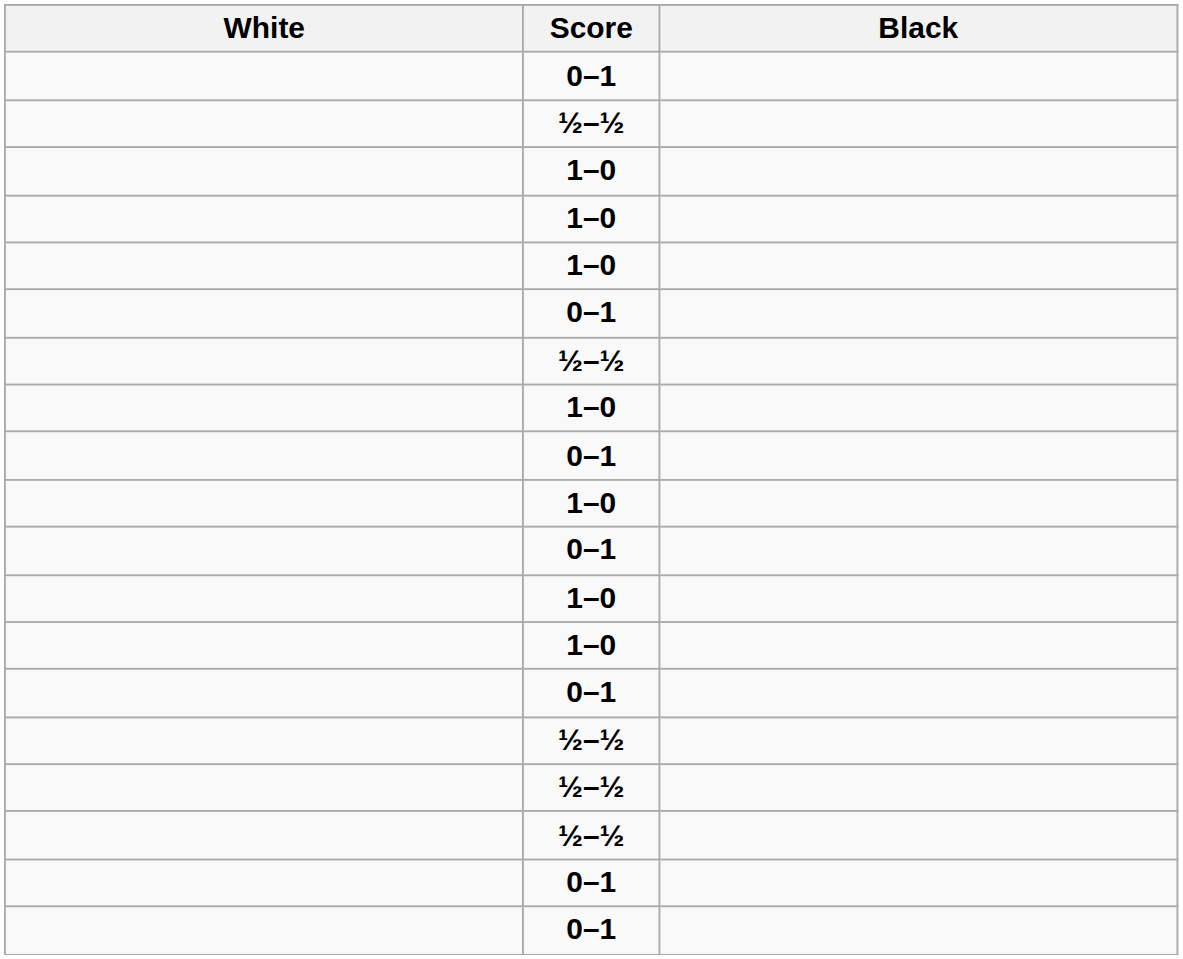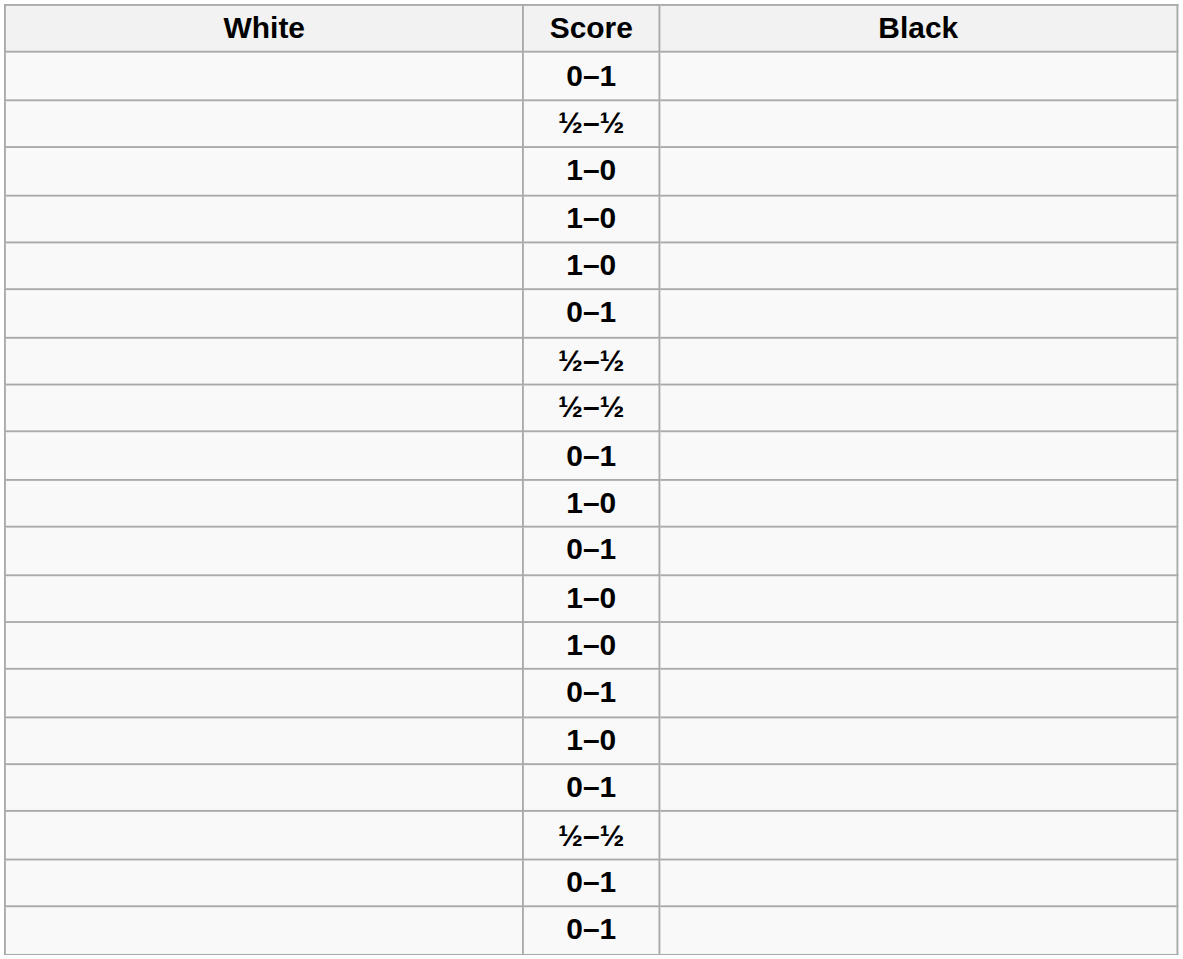row 9 | Score: 1–0 -> ½–½
row 16 | Score: ½–½ -> 1–0
row 17 | Score: ½–½ -> 0–1
